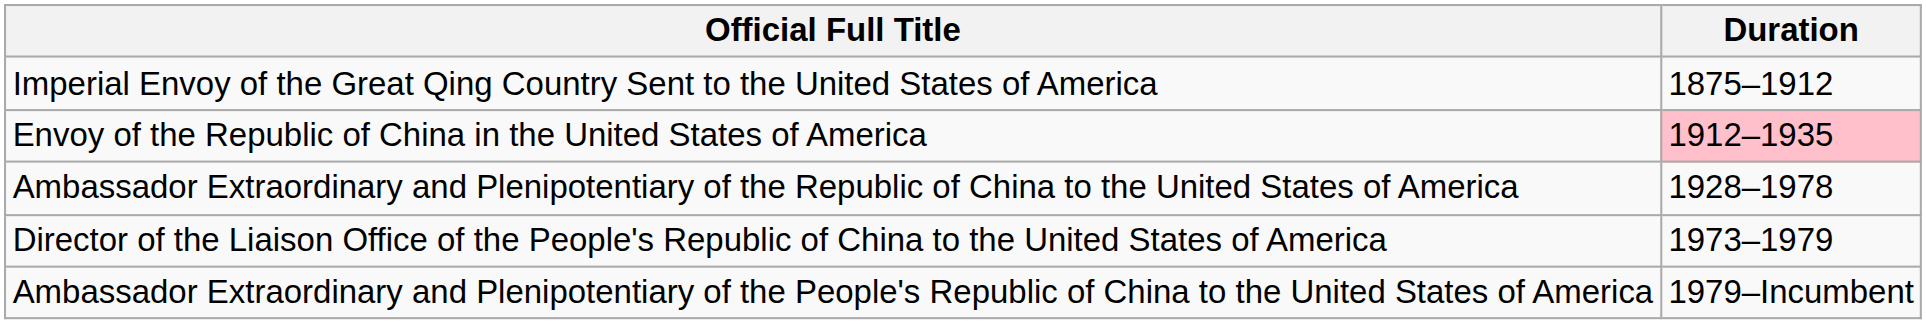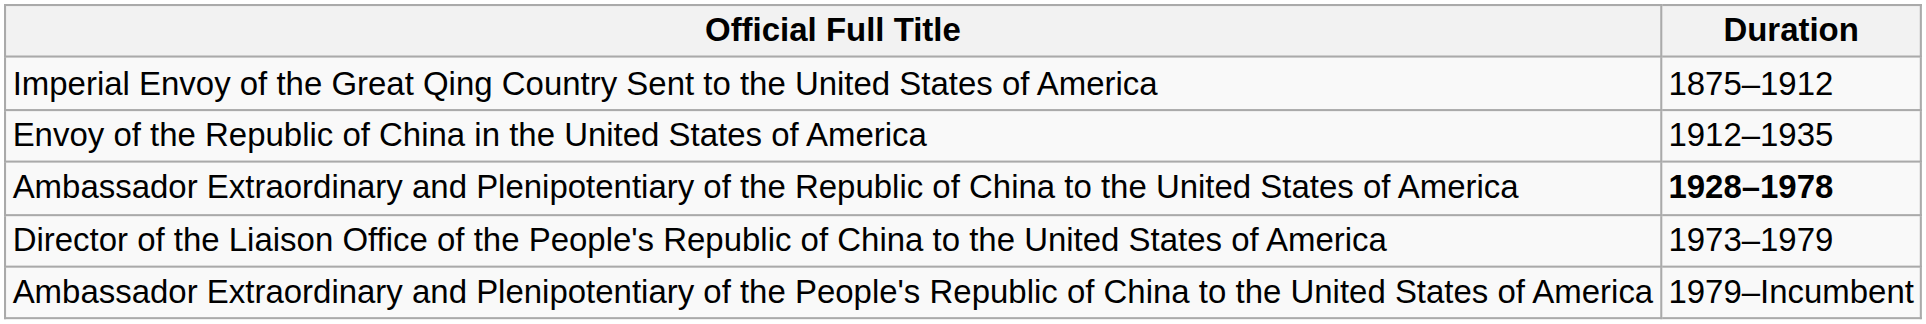row 3 | Duration: pink background -> no background
row 4 | Duration: normal -> bold
